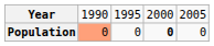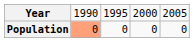Population | column 4: bold -> normal
